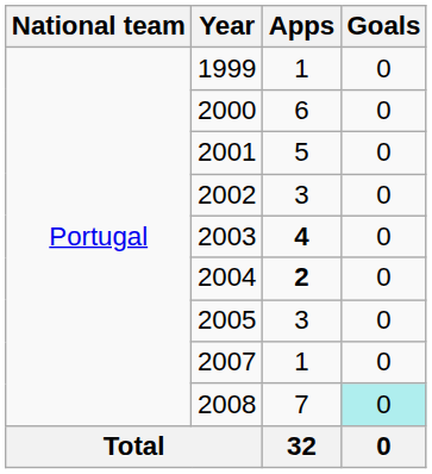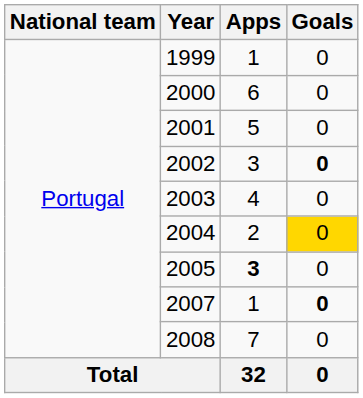2002 | Goals: normal -> bold
2003 | Apps: bold -> normal
2004 | Apps: bold -> normal
2004 | Goals: no background -> gold background
2005 | Apps: normal -> bold
2007 | Goals: normal -> bold
2008 | Goals: paleturquoise background -> no background
